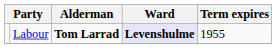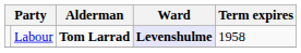Labour | Term expires: 1955 -> 1958
